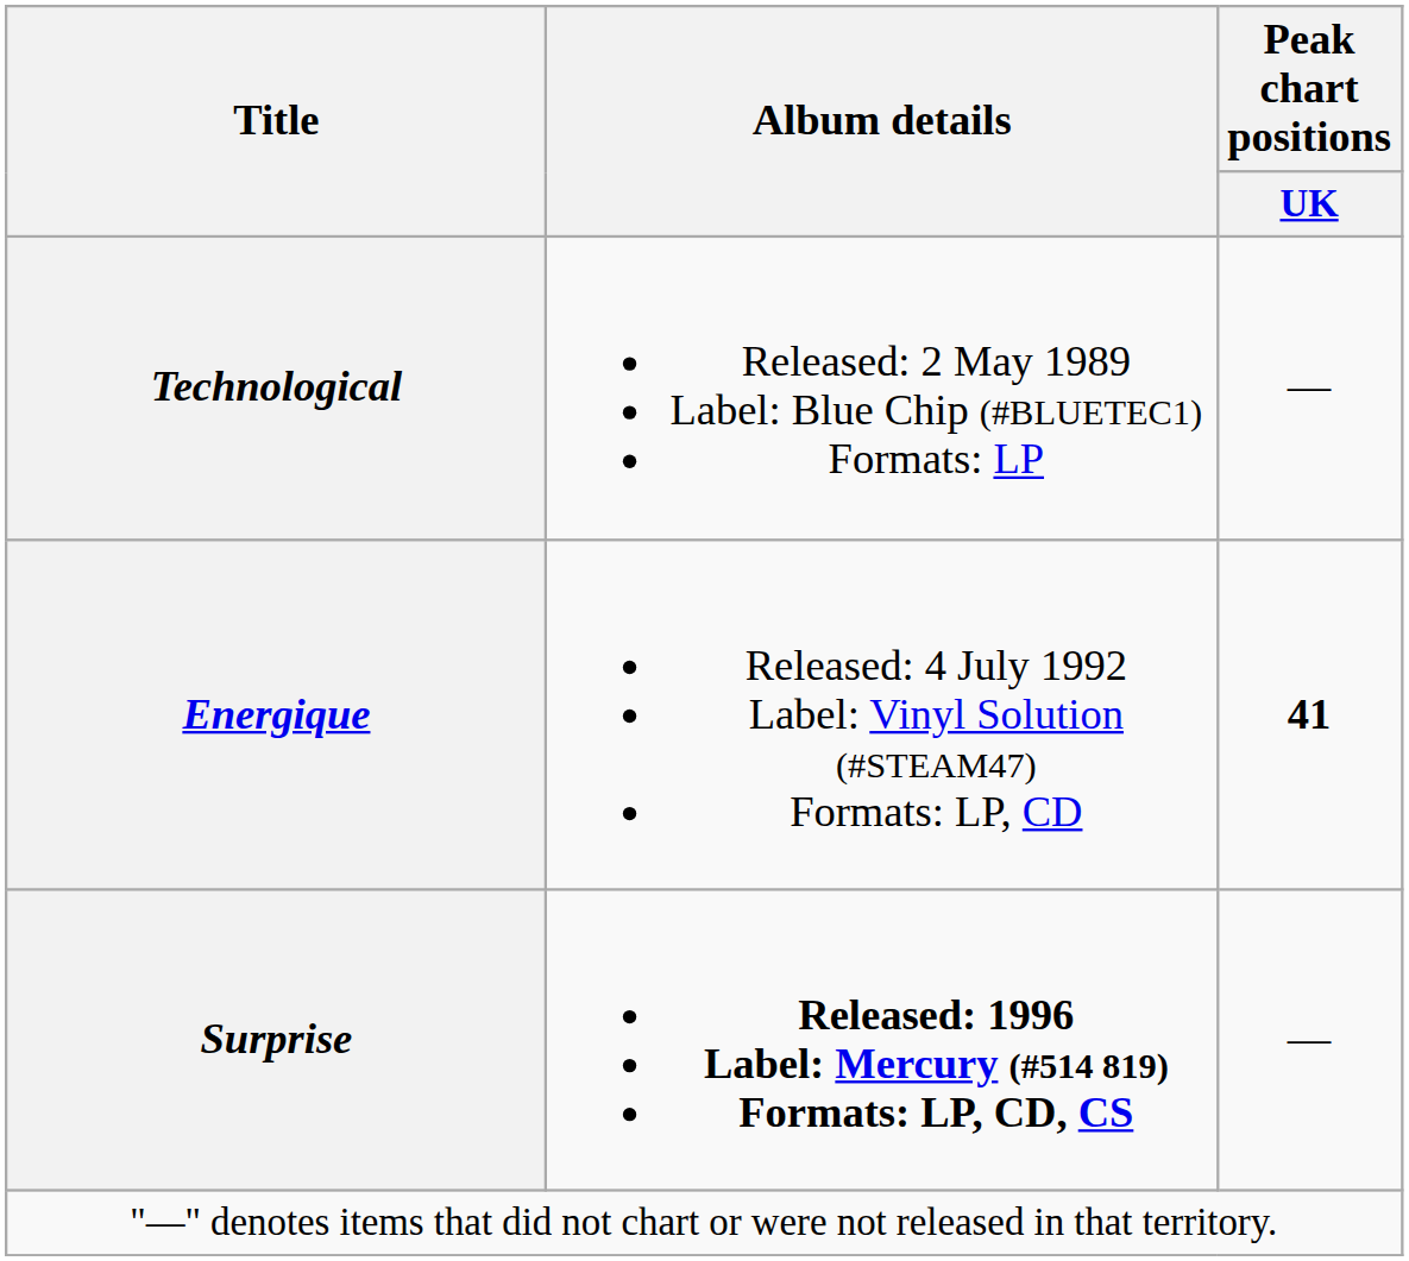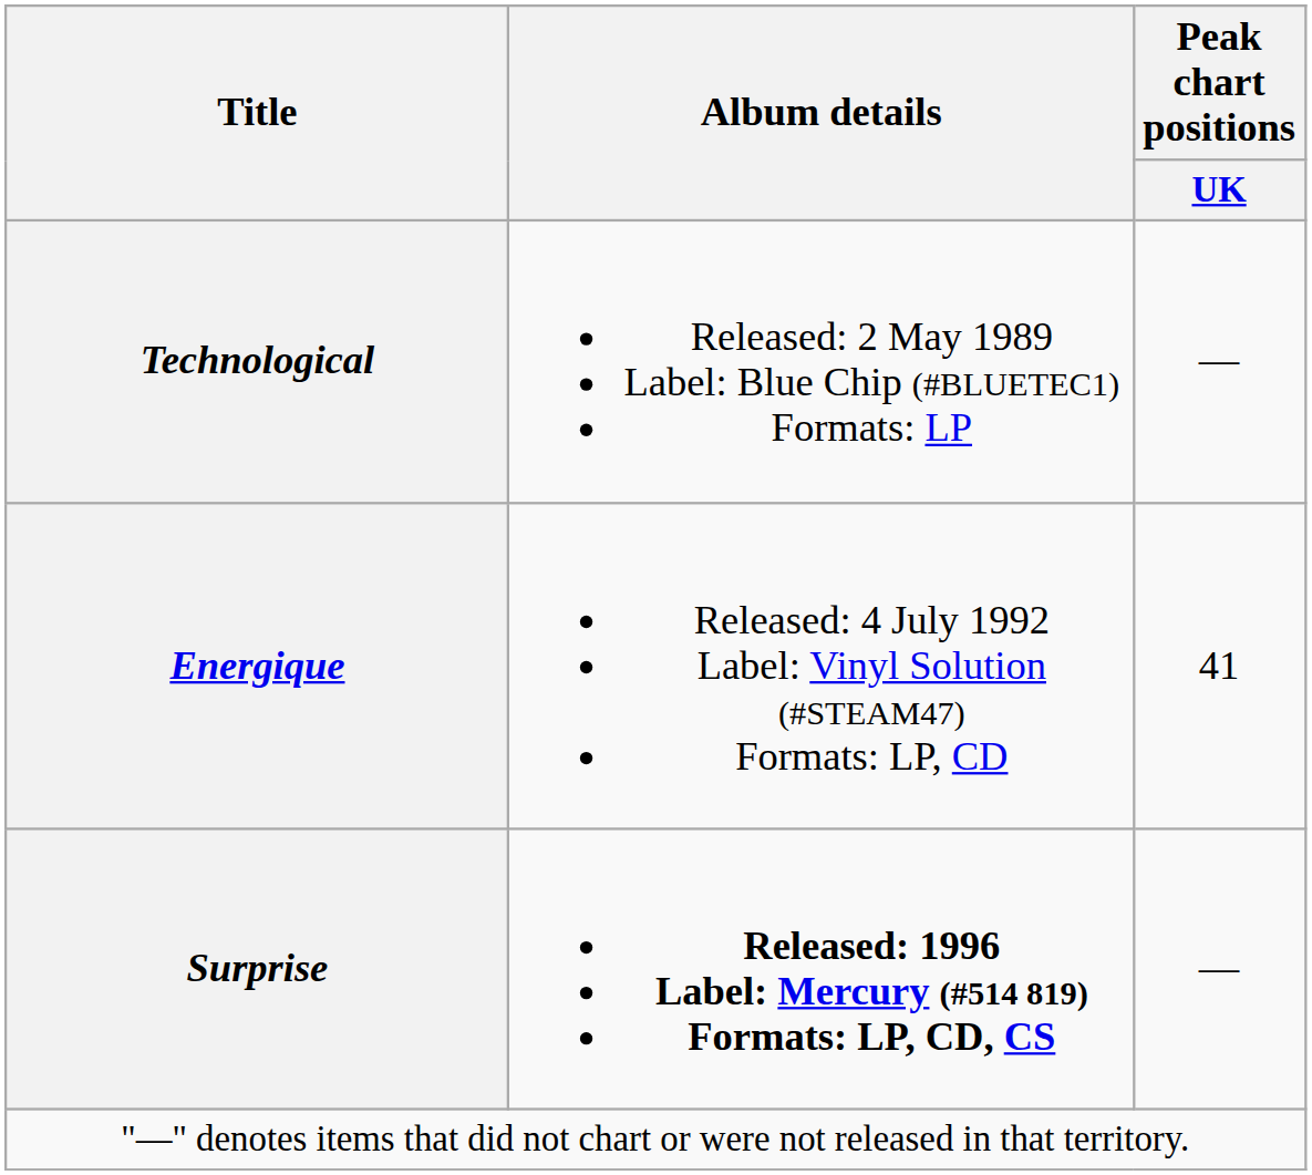Energique | Peak chart positions / UK: bold -> normal
